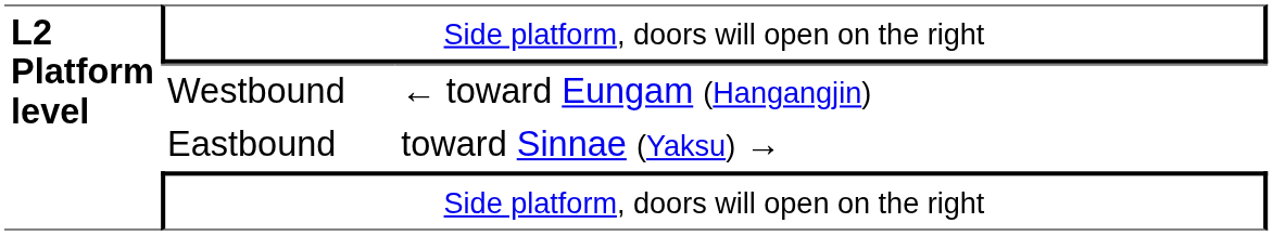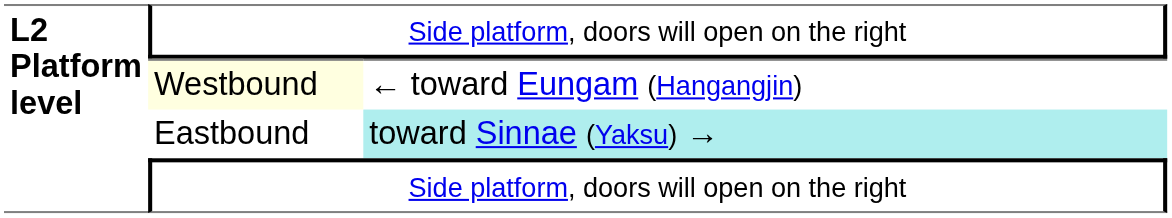Westbound | column 2: no background -> lightyellow background
Eastbound | column 3: no background -> paleturquoise background
